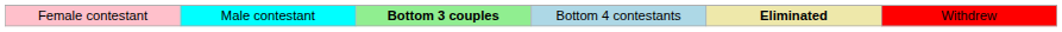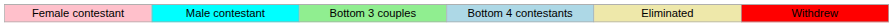Female contestant | column 3: bold -> normal
Female contestant | column 5: bold -> normal
